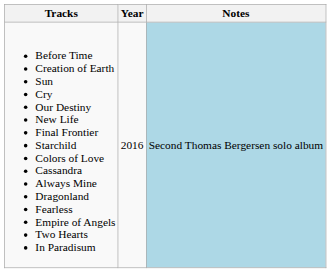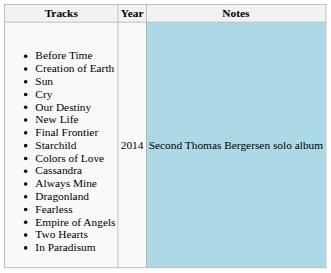row 2 | Year: 2016 -> 2014
